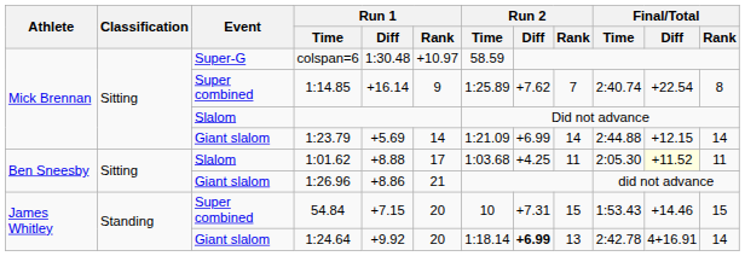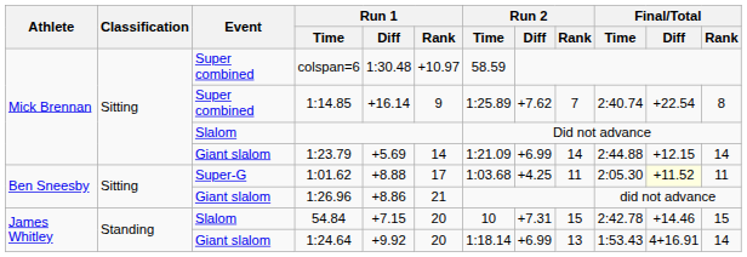colspan=6 | Event: Super-G -> Super combined
1:01.62 | Event: Slalom -> Super-G
54.84 | Event: Super combined -> Slalom
54.84 | Final/Total / Time: 1:53.43 -> 2:42.78
1:24.64 | Run 2 / Diff: bold -> normal
1:24.64 | Final/Total / Time: 2:42.78 -> 1:53.43
